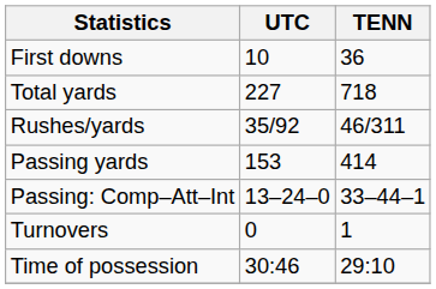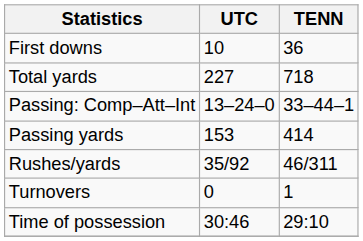rows swapped: Rushes/yards <-> Passing: Comp–Att–Int
